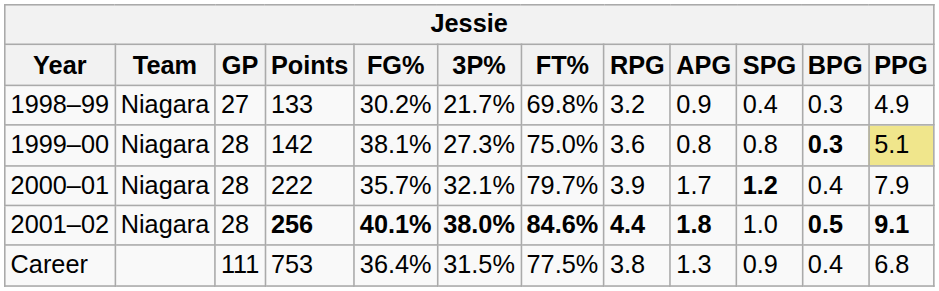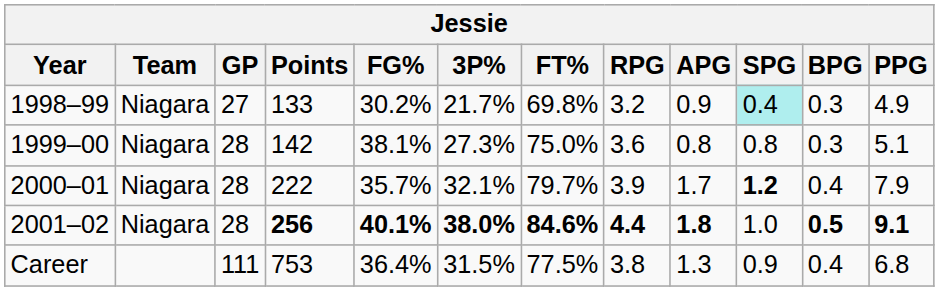1998–99 | SPG: no background -> paleturquoise background
1999–00 | BPG: bold -> normal
1999–00 | PPG: khaki background -> no background
